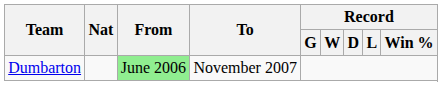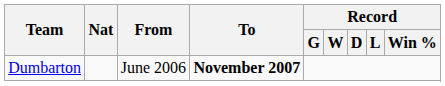Dumbarton | From: lightgreen background -> no background
Dumbarton | To: normal -> bold
